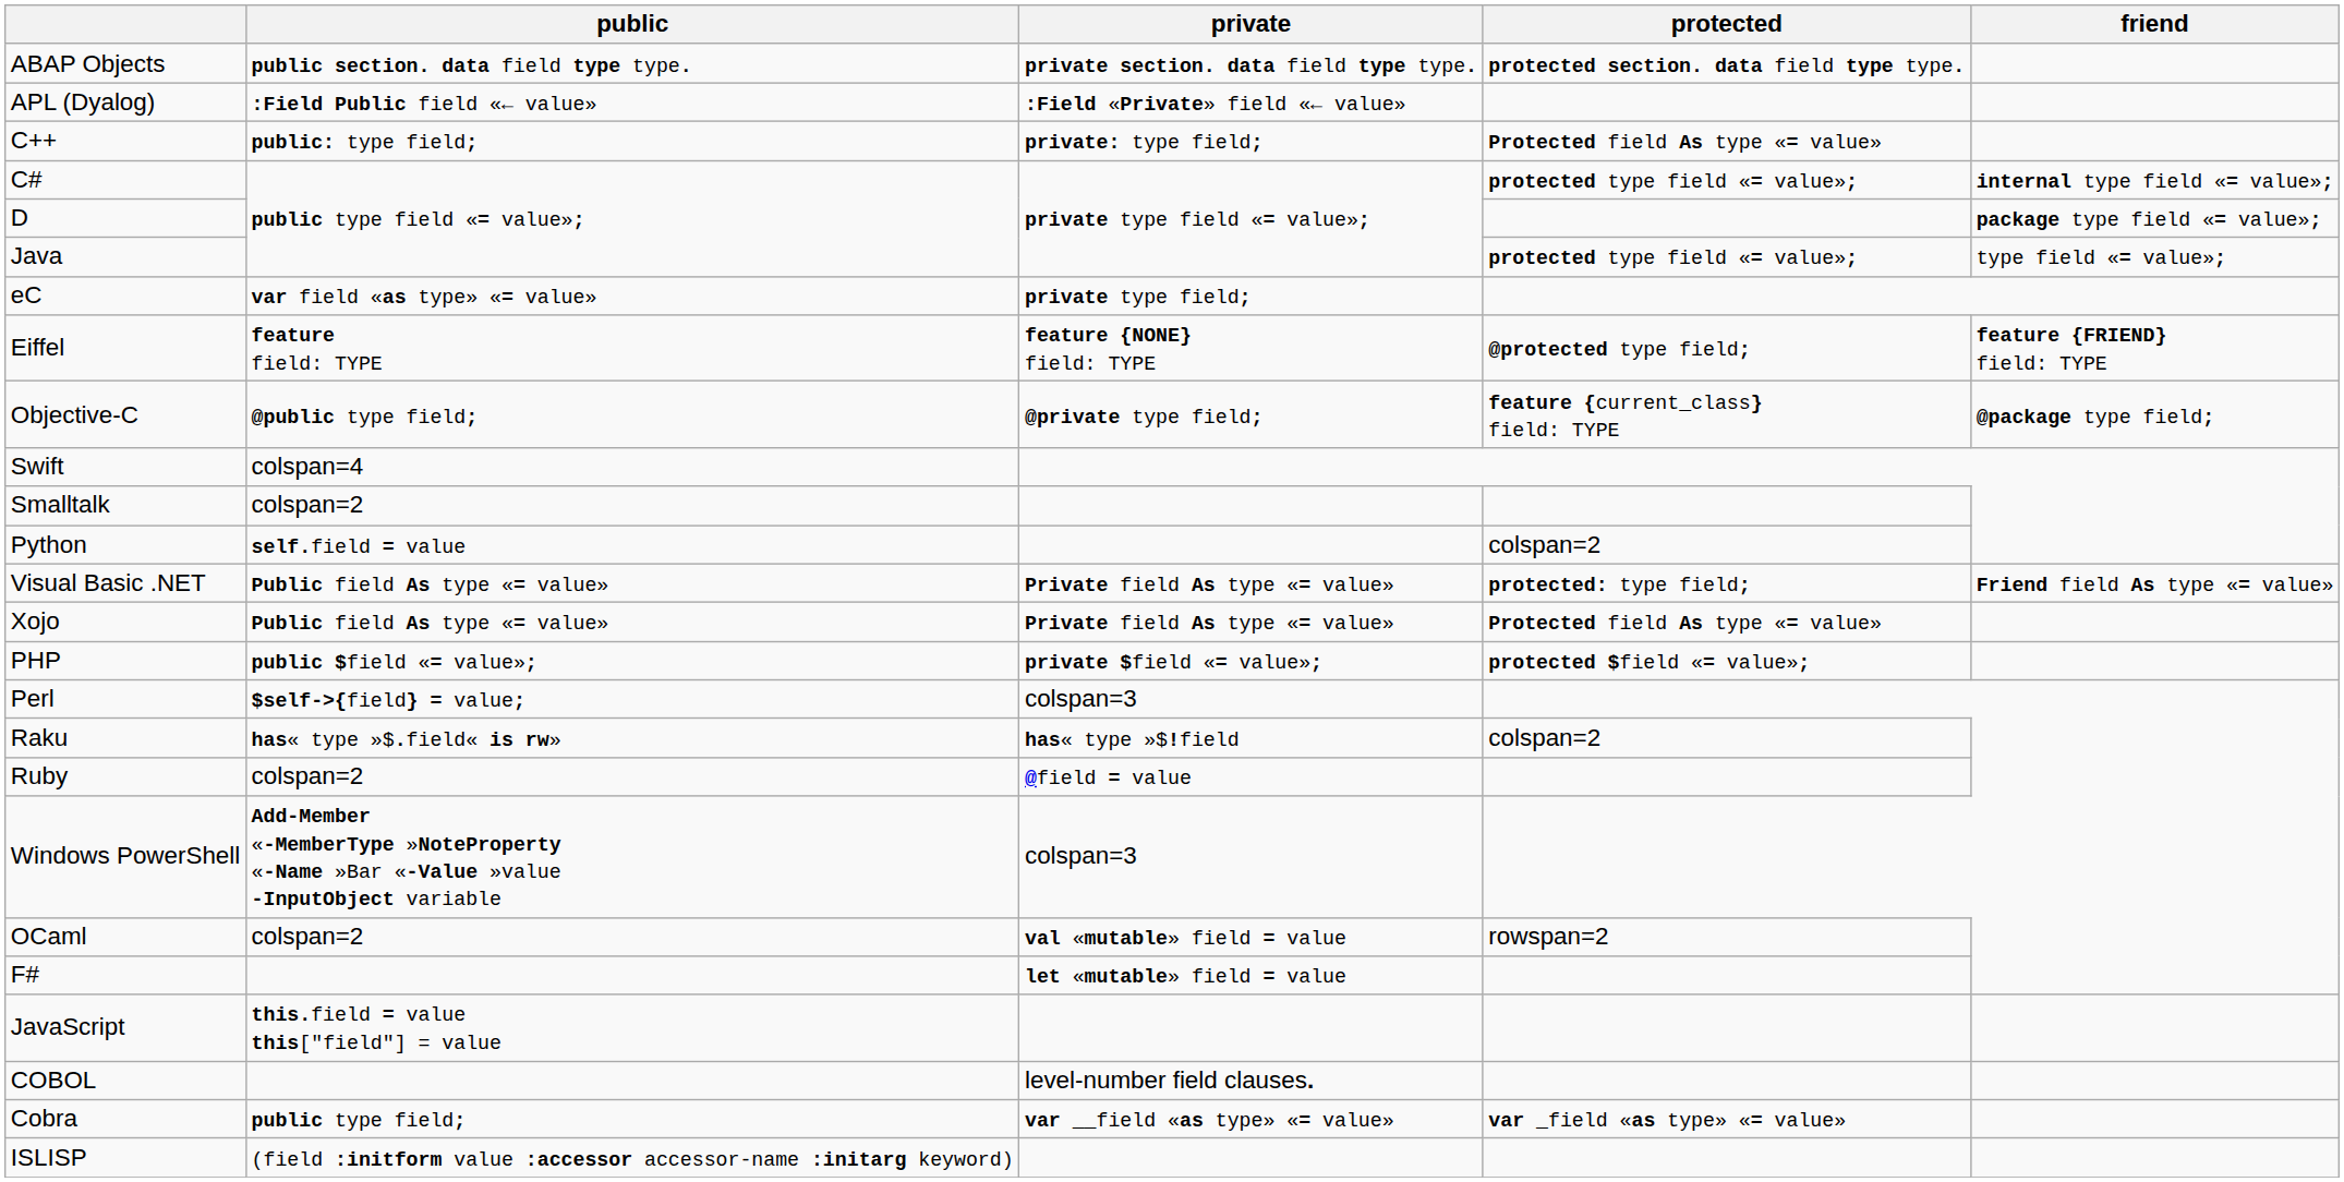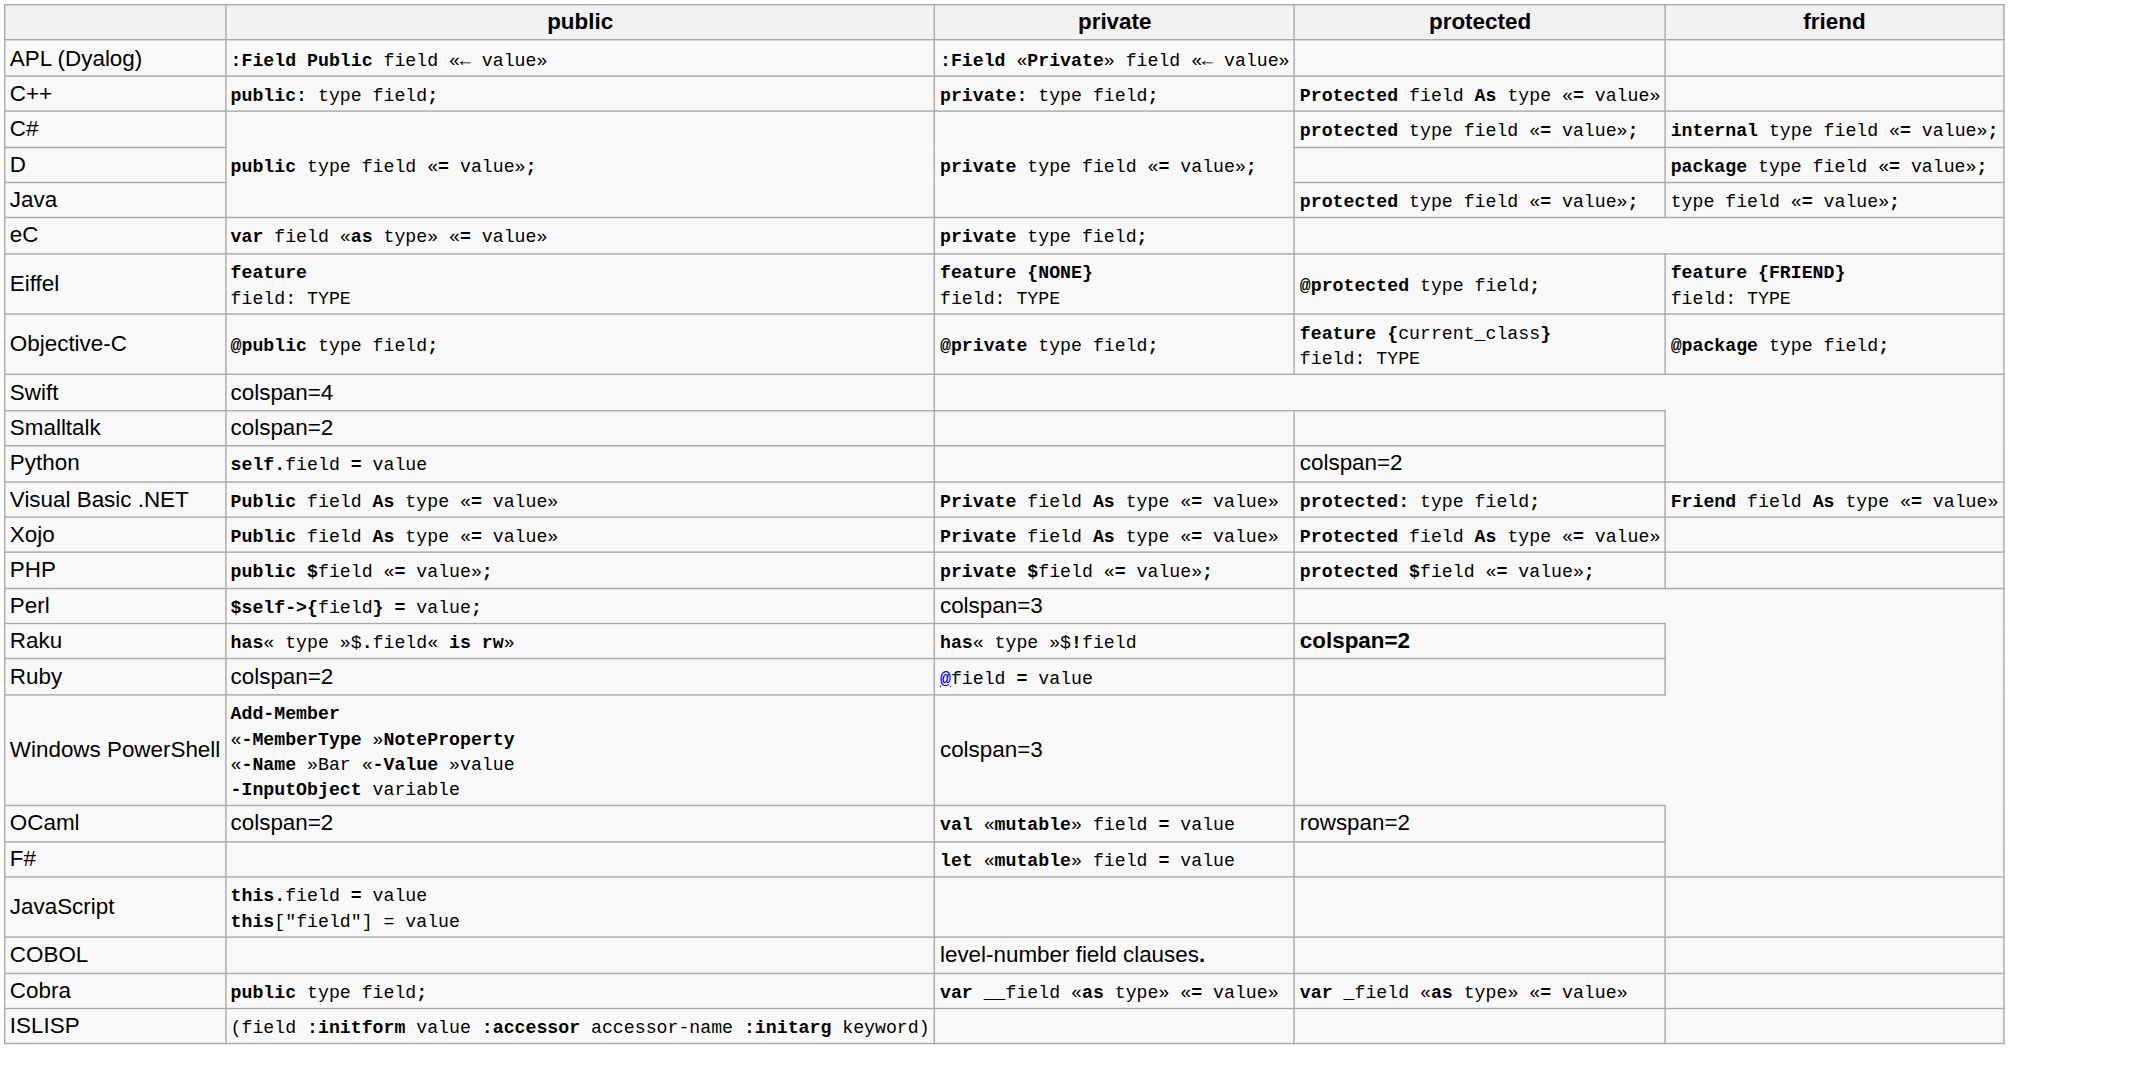- row: ABAP Objects | public section. data field type type. | private section. data field type type. | protected section. data field type type.
Raku | protected: normal -> bold
